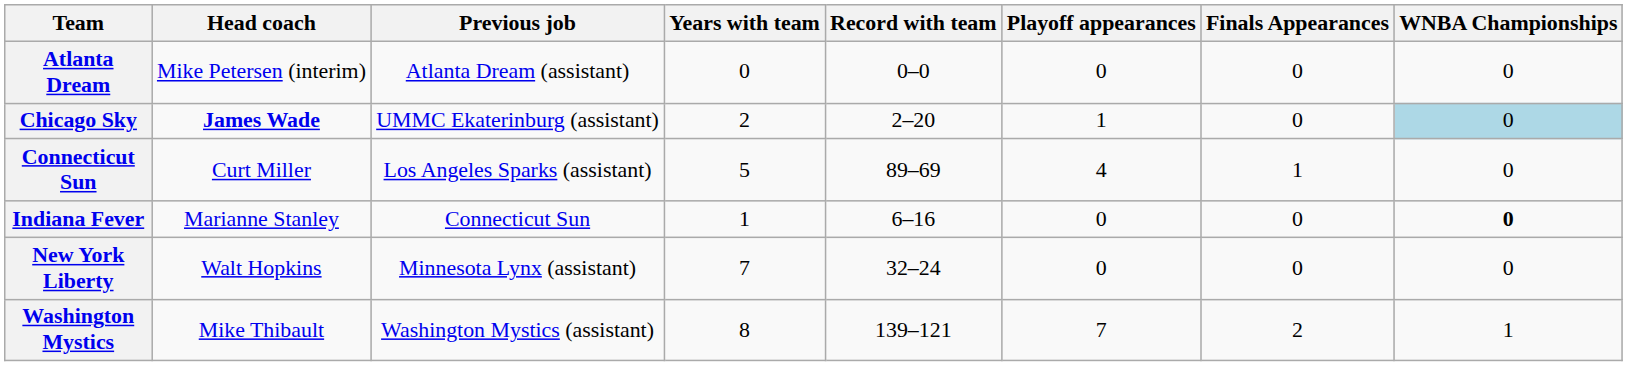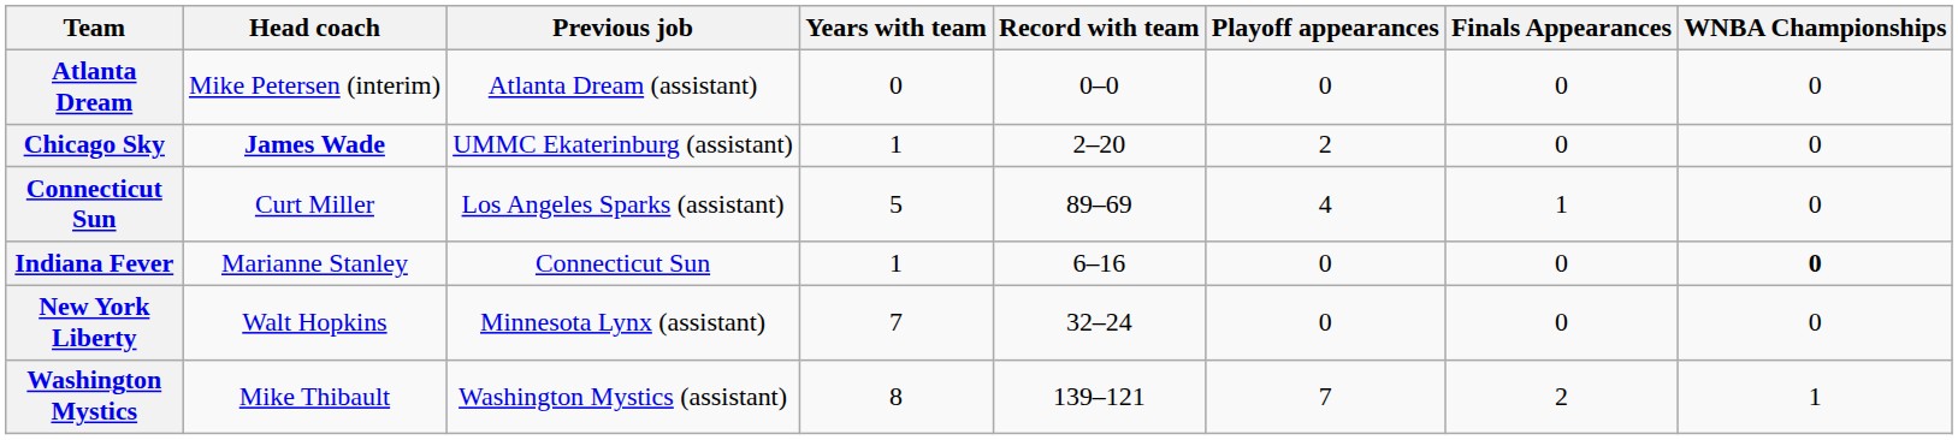Chicago Sky | Years with team: 2 -> 1
Chicago Sky | Playoff appearances: 1 -> 2
Chicago Sky | WNBA Championships: lightblue background -> no background
